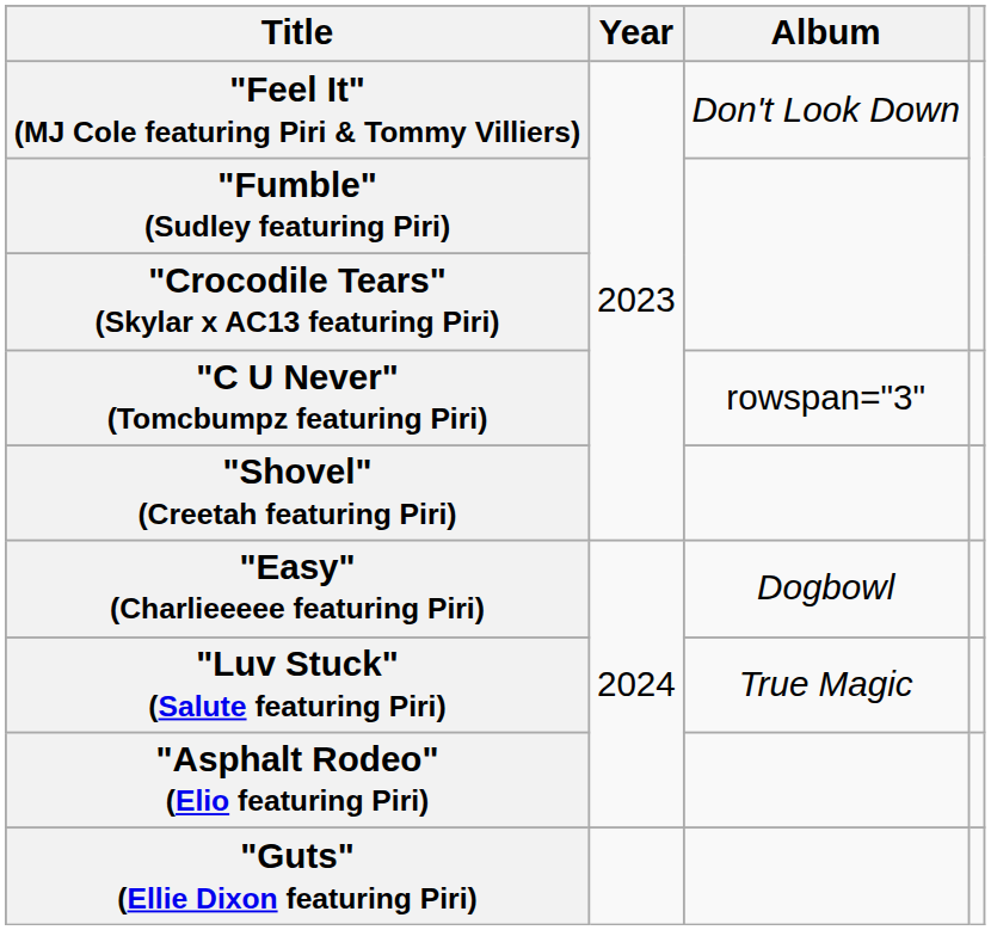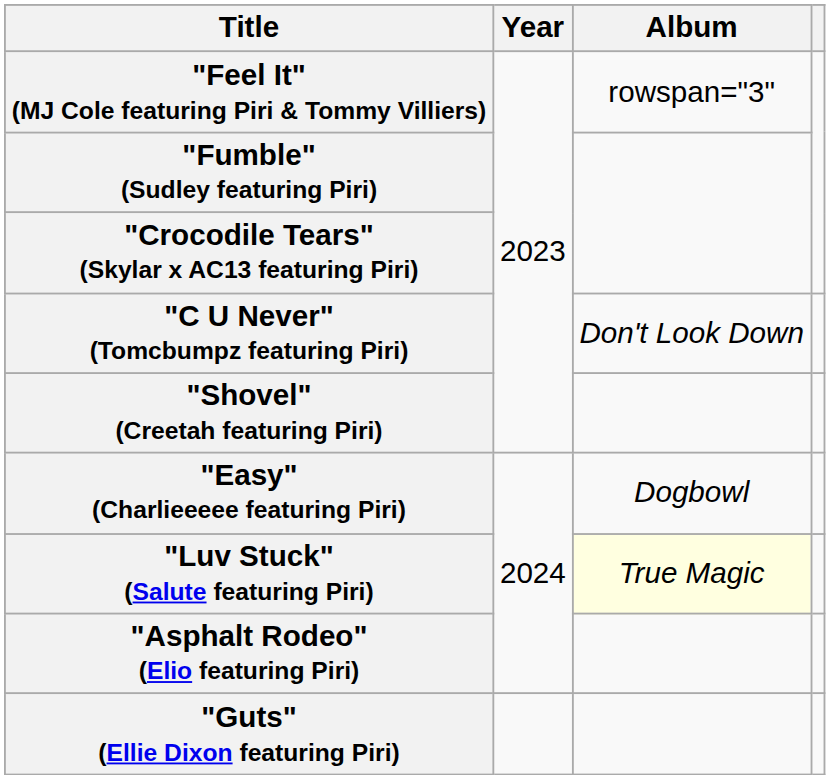"Feel It" (MJ Cole featuring Piri & Tommy Villiers) | Album: Don't Look Down -> rowspan="3"
"C U Never" (Tomcbumpz featuring Piri) | Album: rowspan="3" -> Don't Look Down
"Luv Stuck" (Salute featuring Piri) | Album: no background -> lightyellow background
